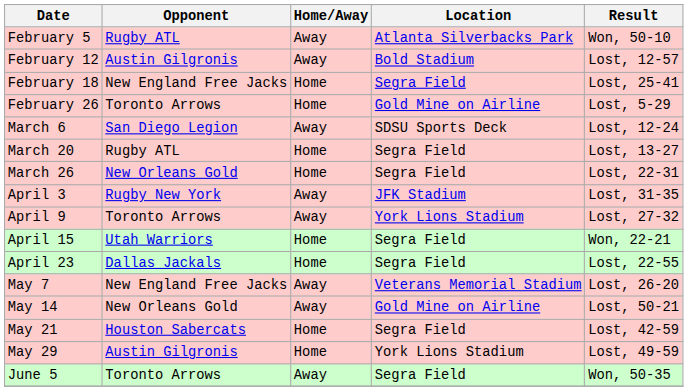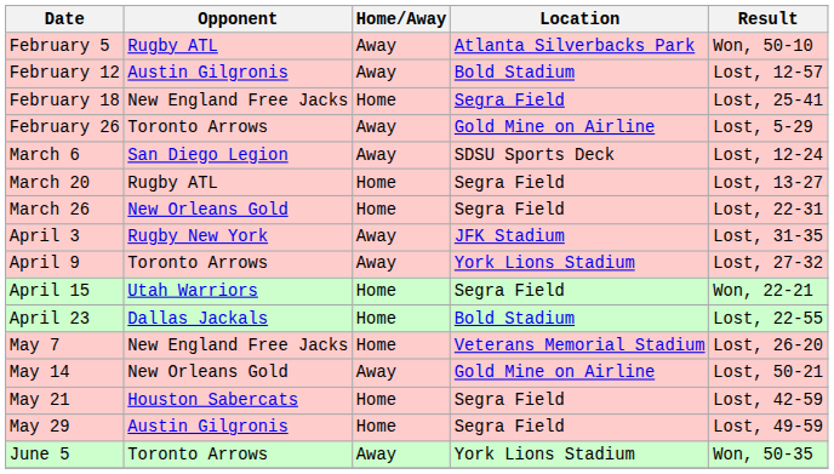February 26 | Home/Away: Home -> Away
April 23 | Location: Segra Field -> Bold Stadium
May 7 | Home/Away: Away -> Home
May 29 | Location: York Lions Stadium -> Segra Field
June 5 | Location: Segra Field -> York Lions Stadium
